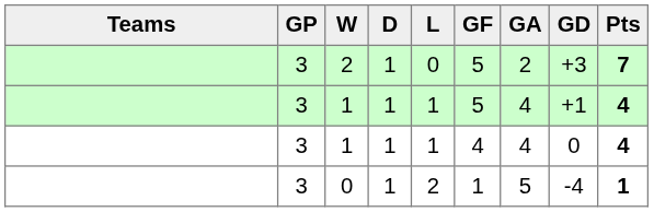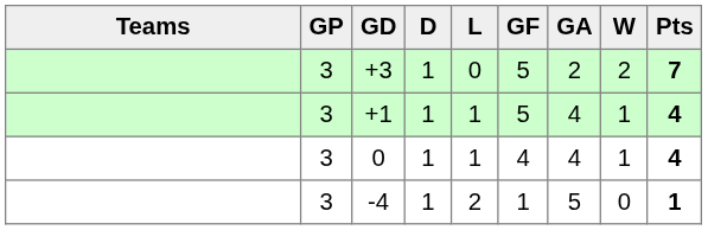columns swapped: W <-> GD
